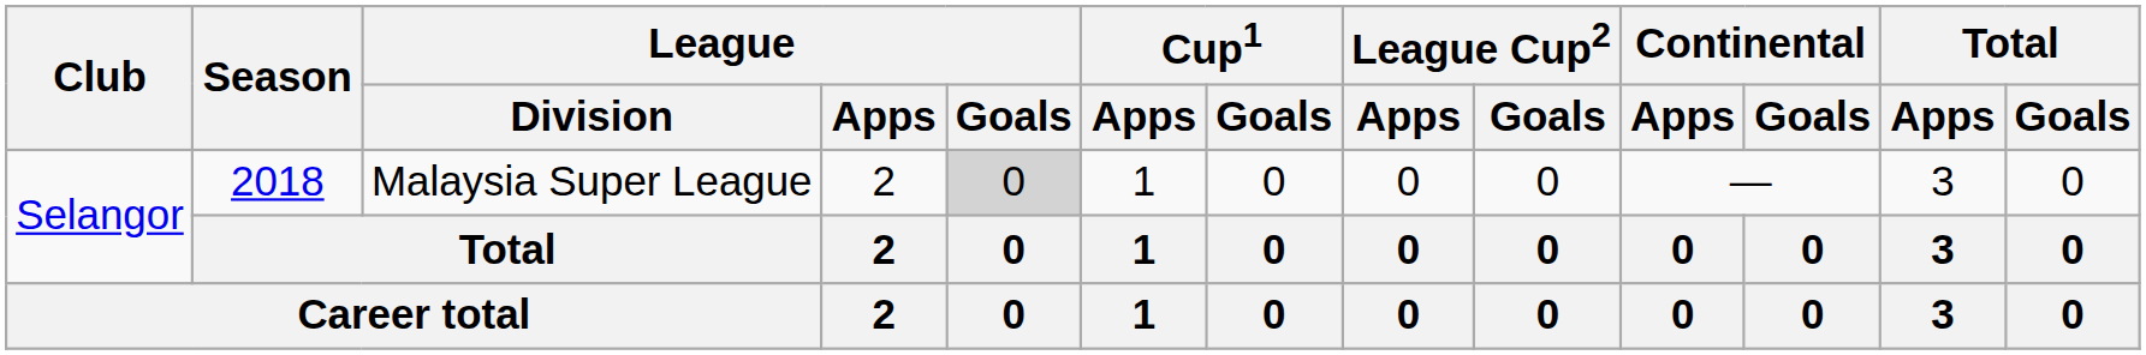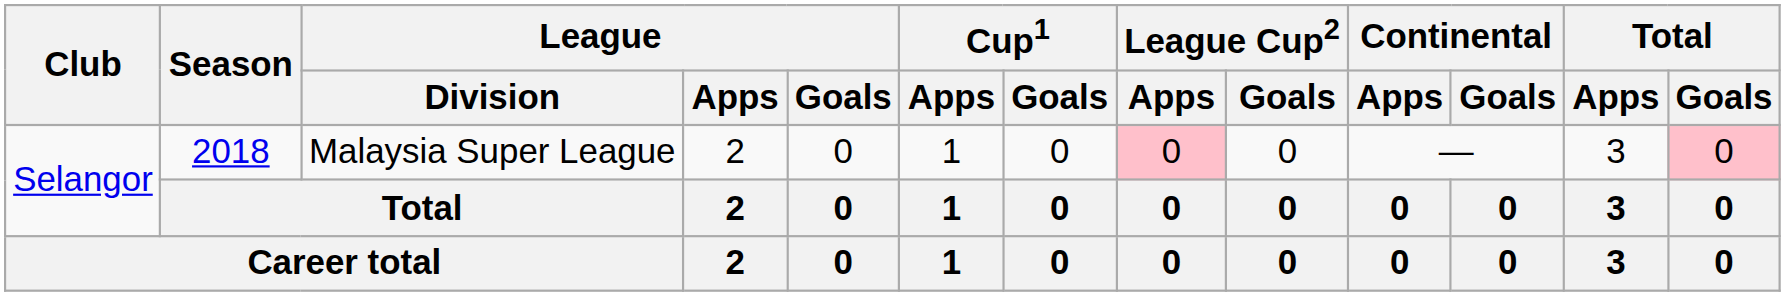Selangor / Malaysia Super League | League / Goals: lightgrey background -> no background
Selangor / Malaysia Super League | League Cup2 / Apps: no background -> pink background
Selangor / Malaysia Super League | Total / Goals: no background -> pink background
